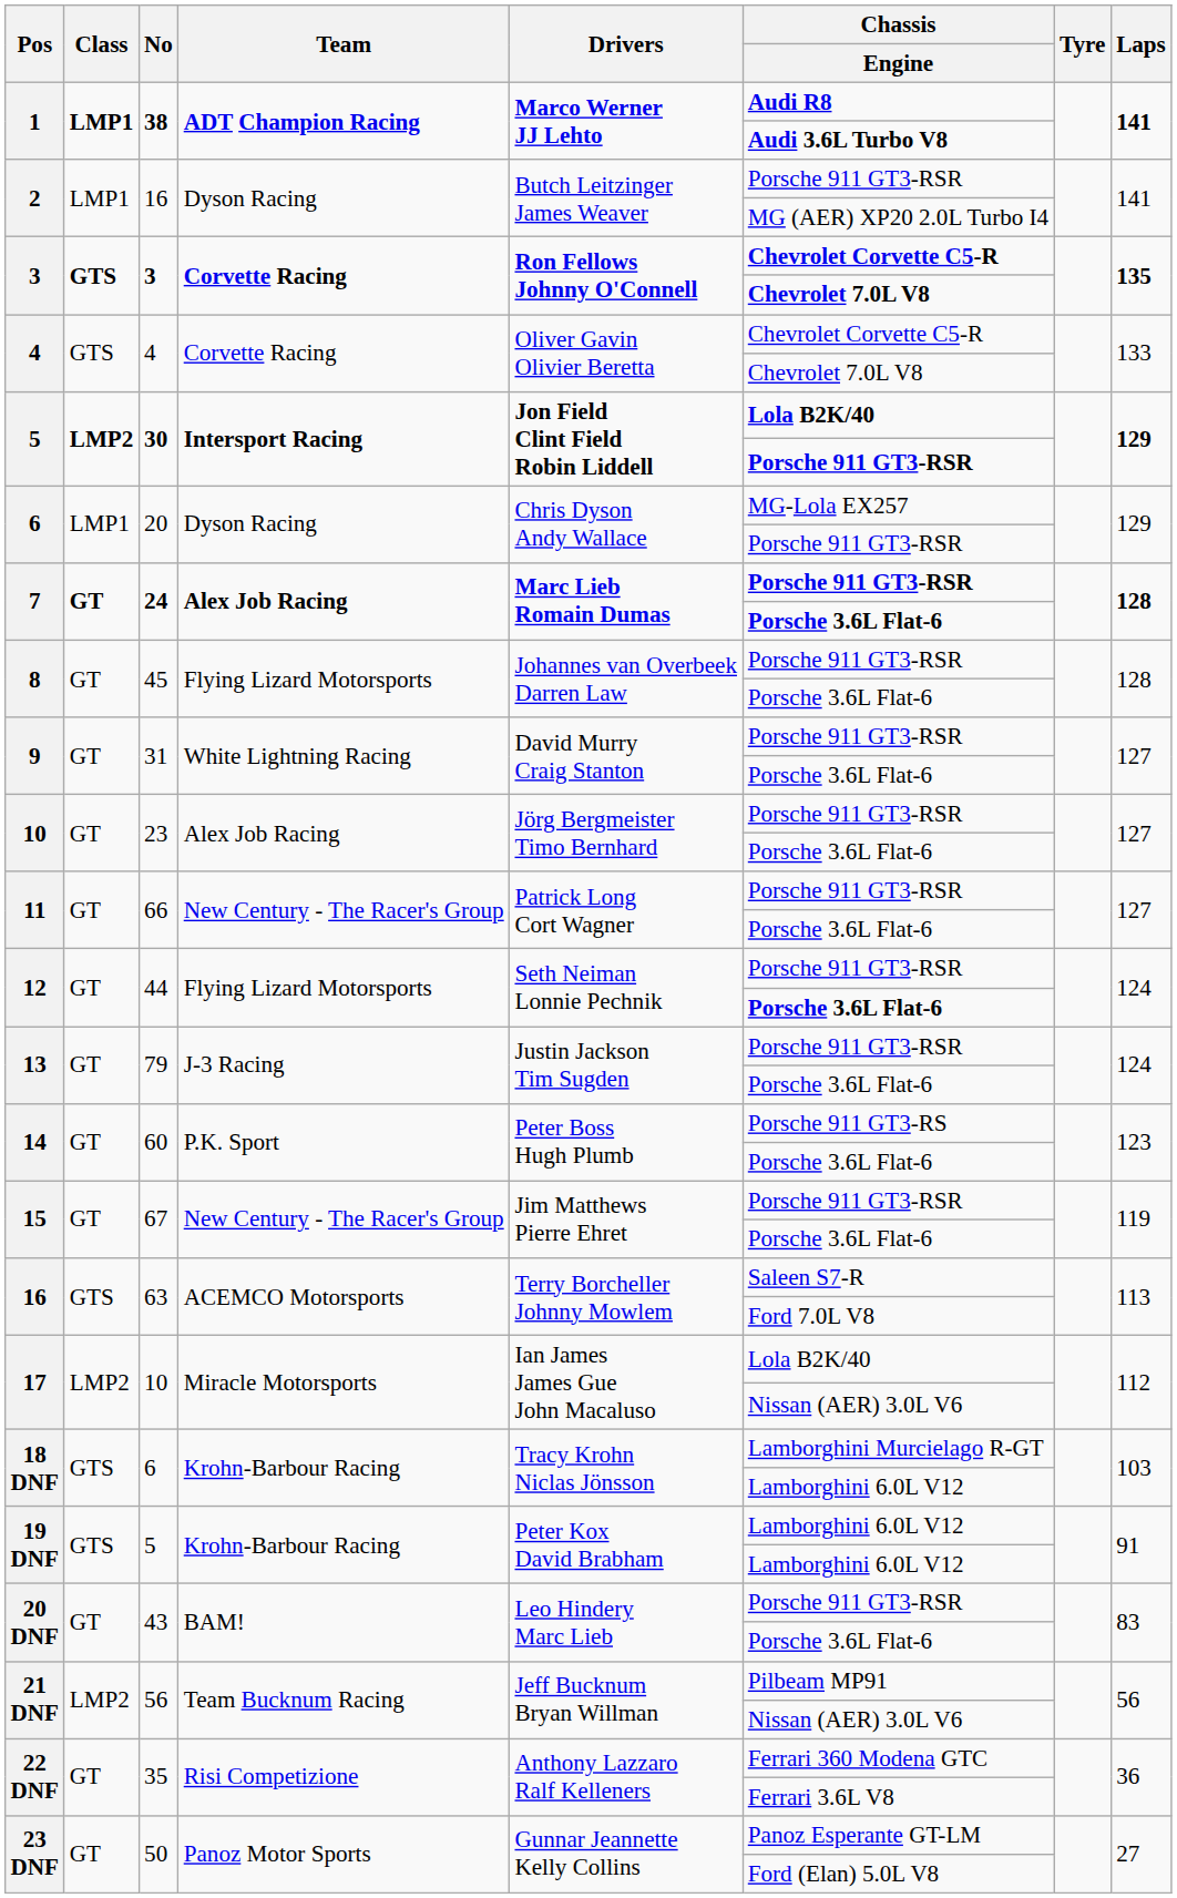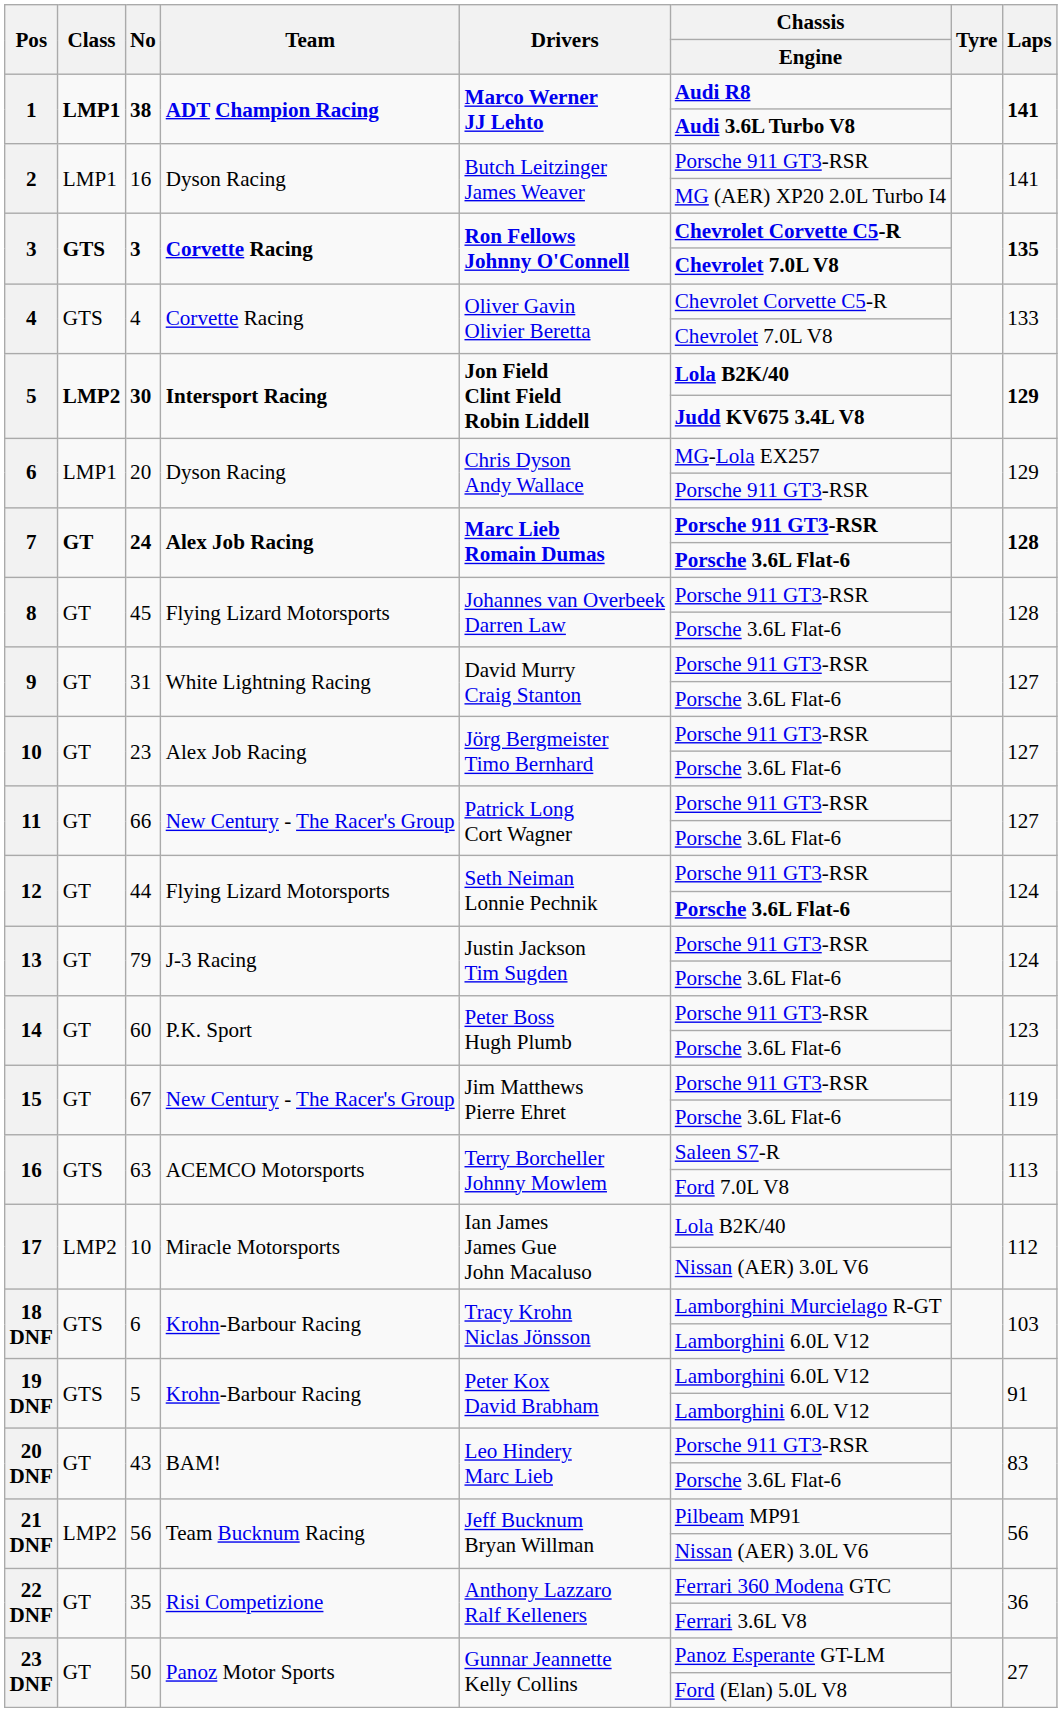row 12 | Chassis / Engine: Porsche 911 GT3-RSR -> Judd KV675 3.4L V8
row 29 | Chassis / Engine: Porsche 911 GT3-RS -> Porsche 911 GT3-RSR
